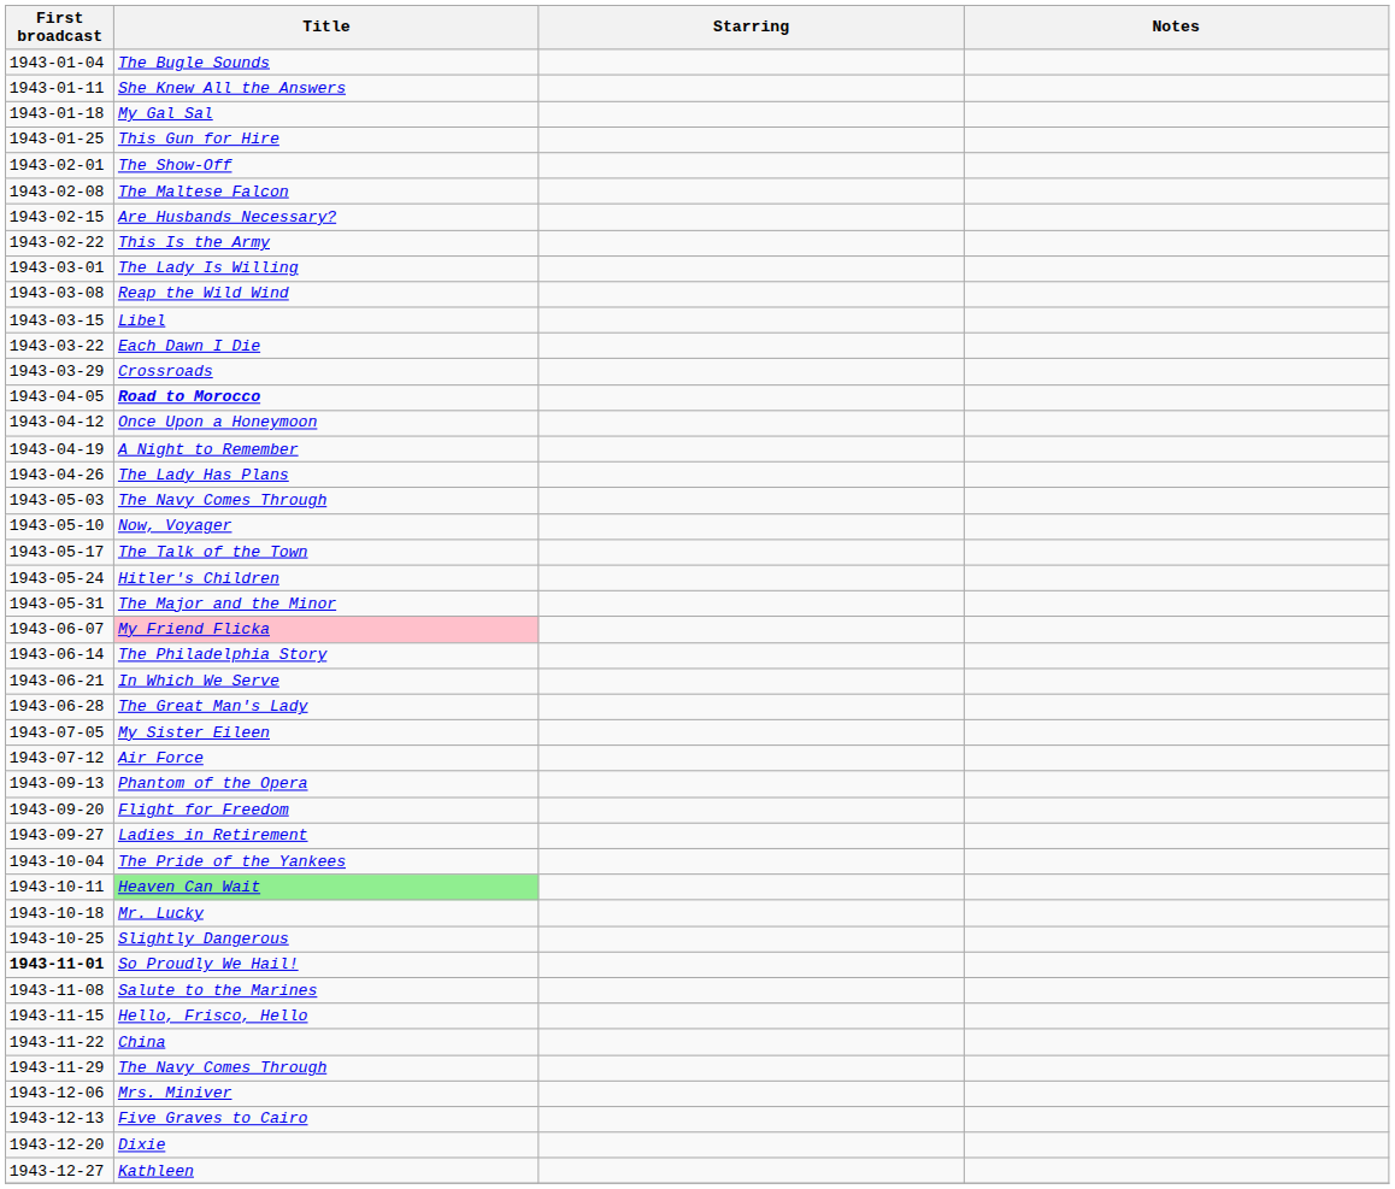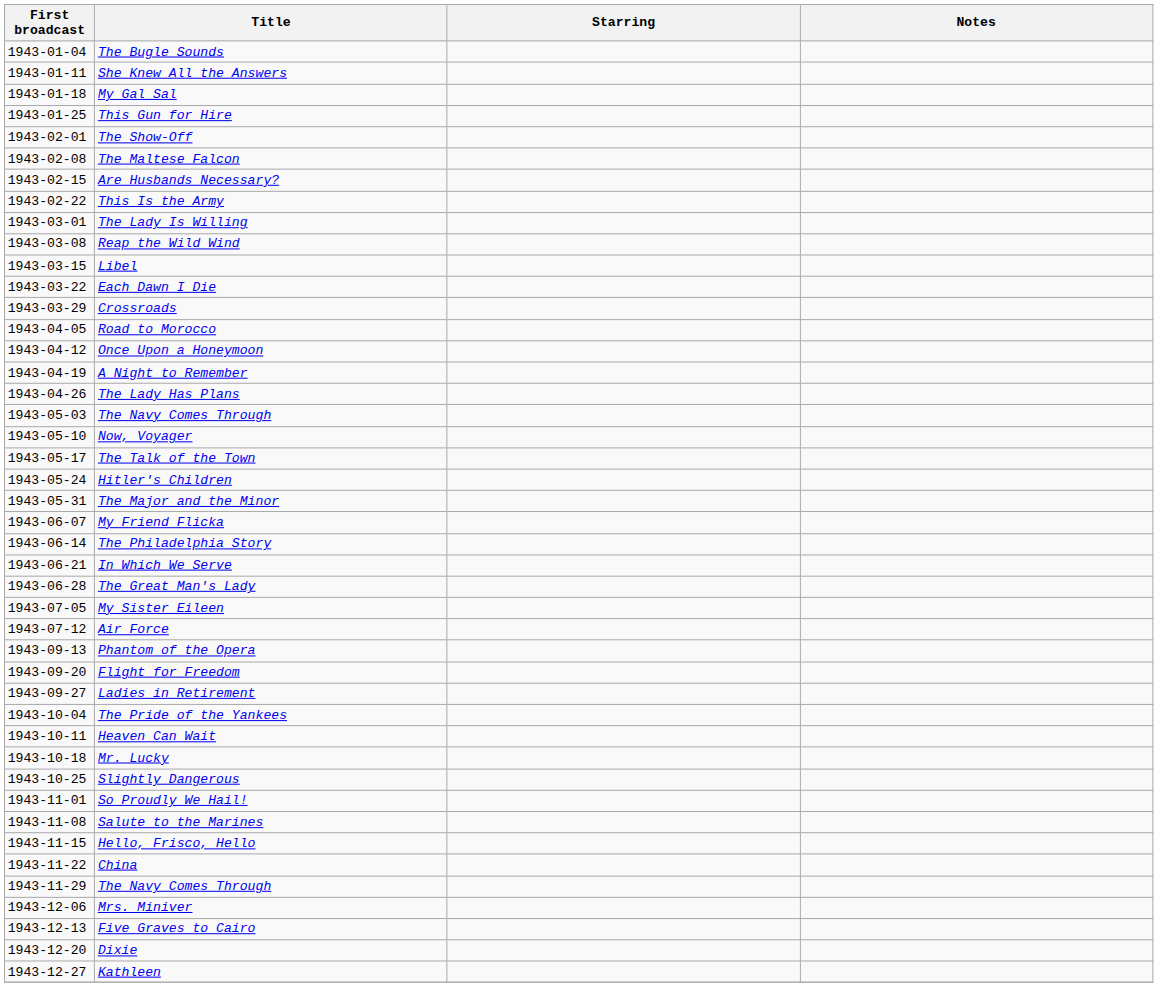Road to Morocco | Title: bold -> normal
My Friend Flicka | Title: pink background -> no background
Heaven Can Wait | Title: lightgreen background -> no background
So Proudly We Hail! | First broadcast: bold -> normal
